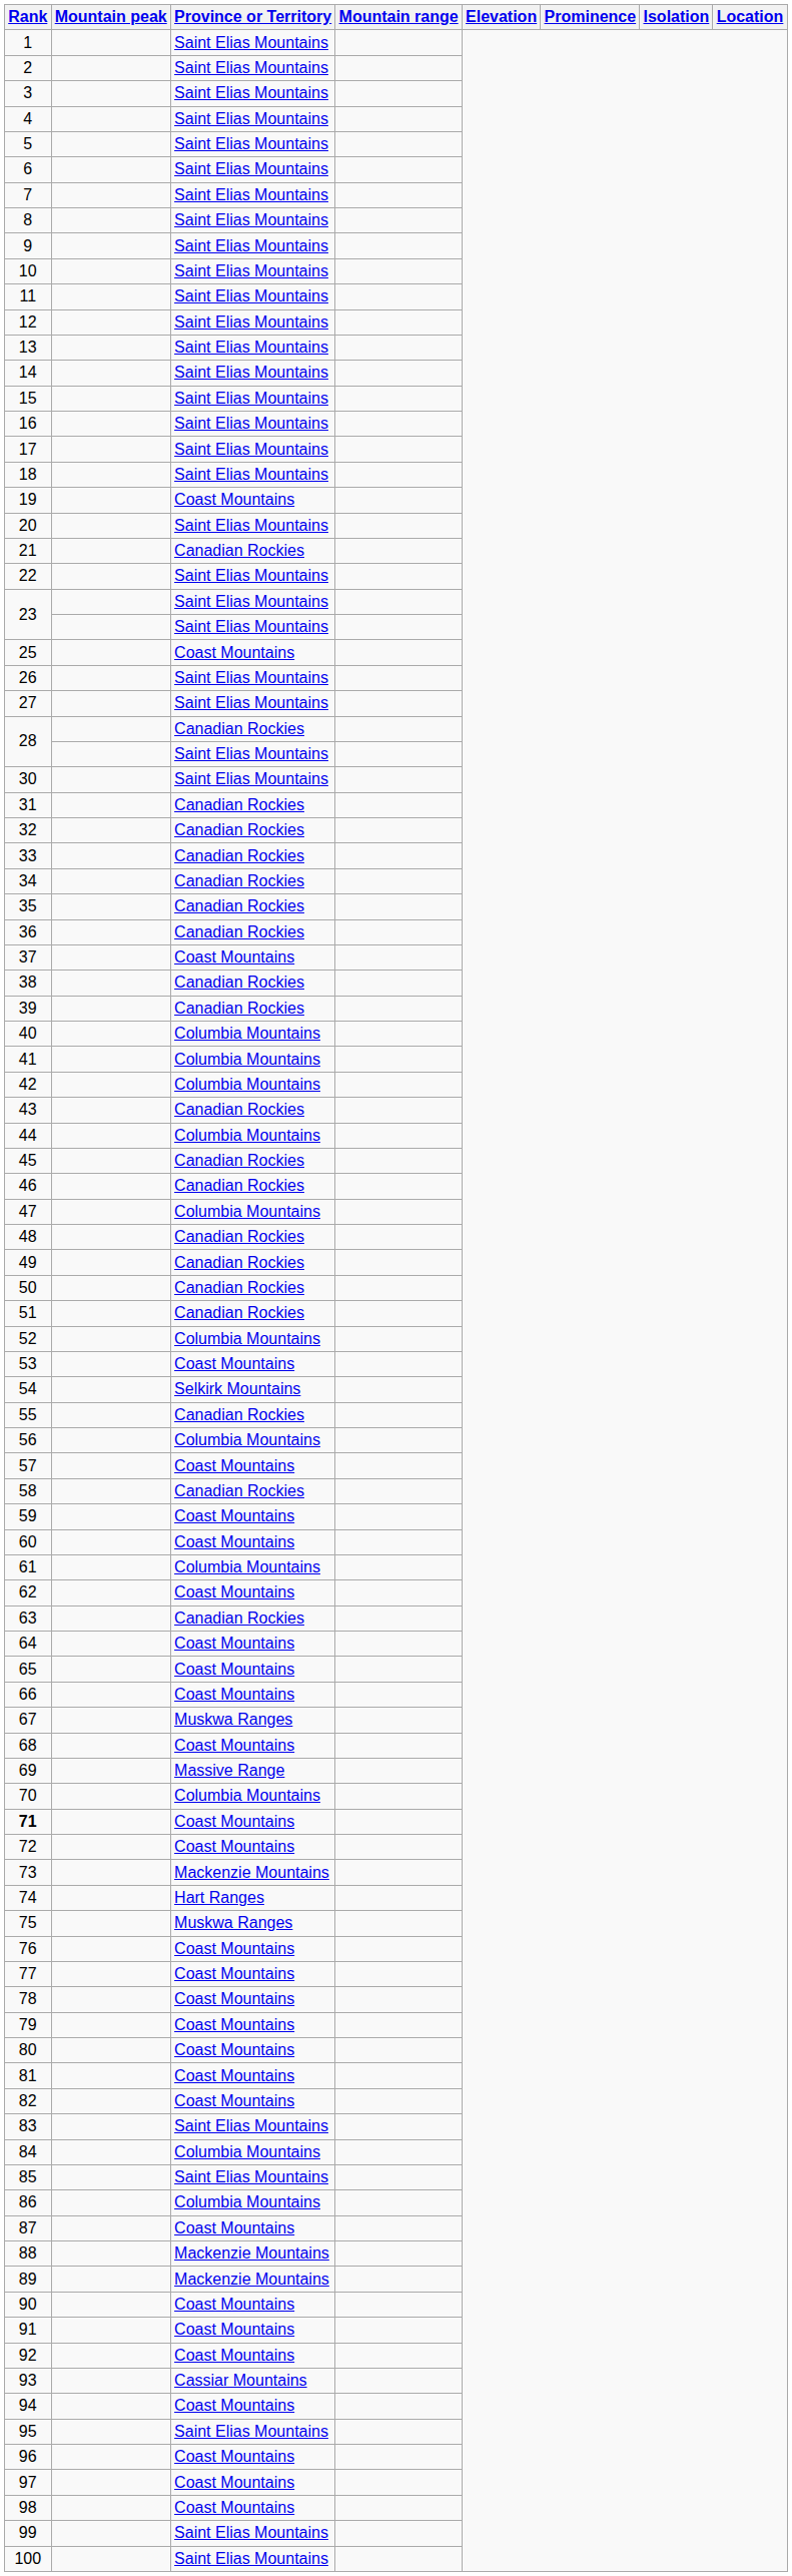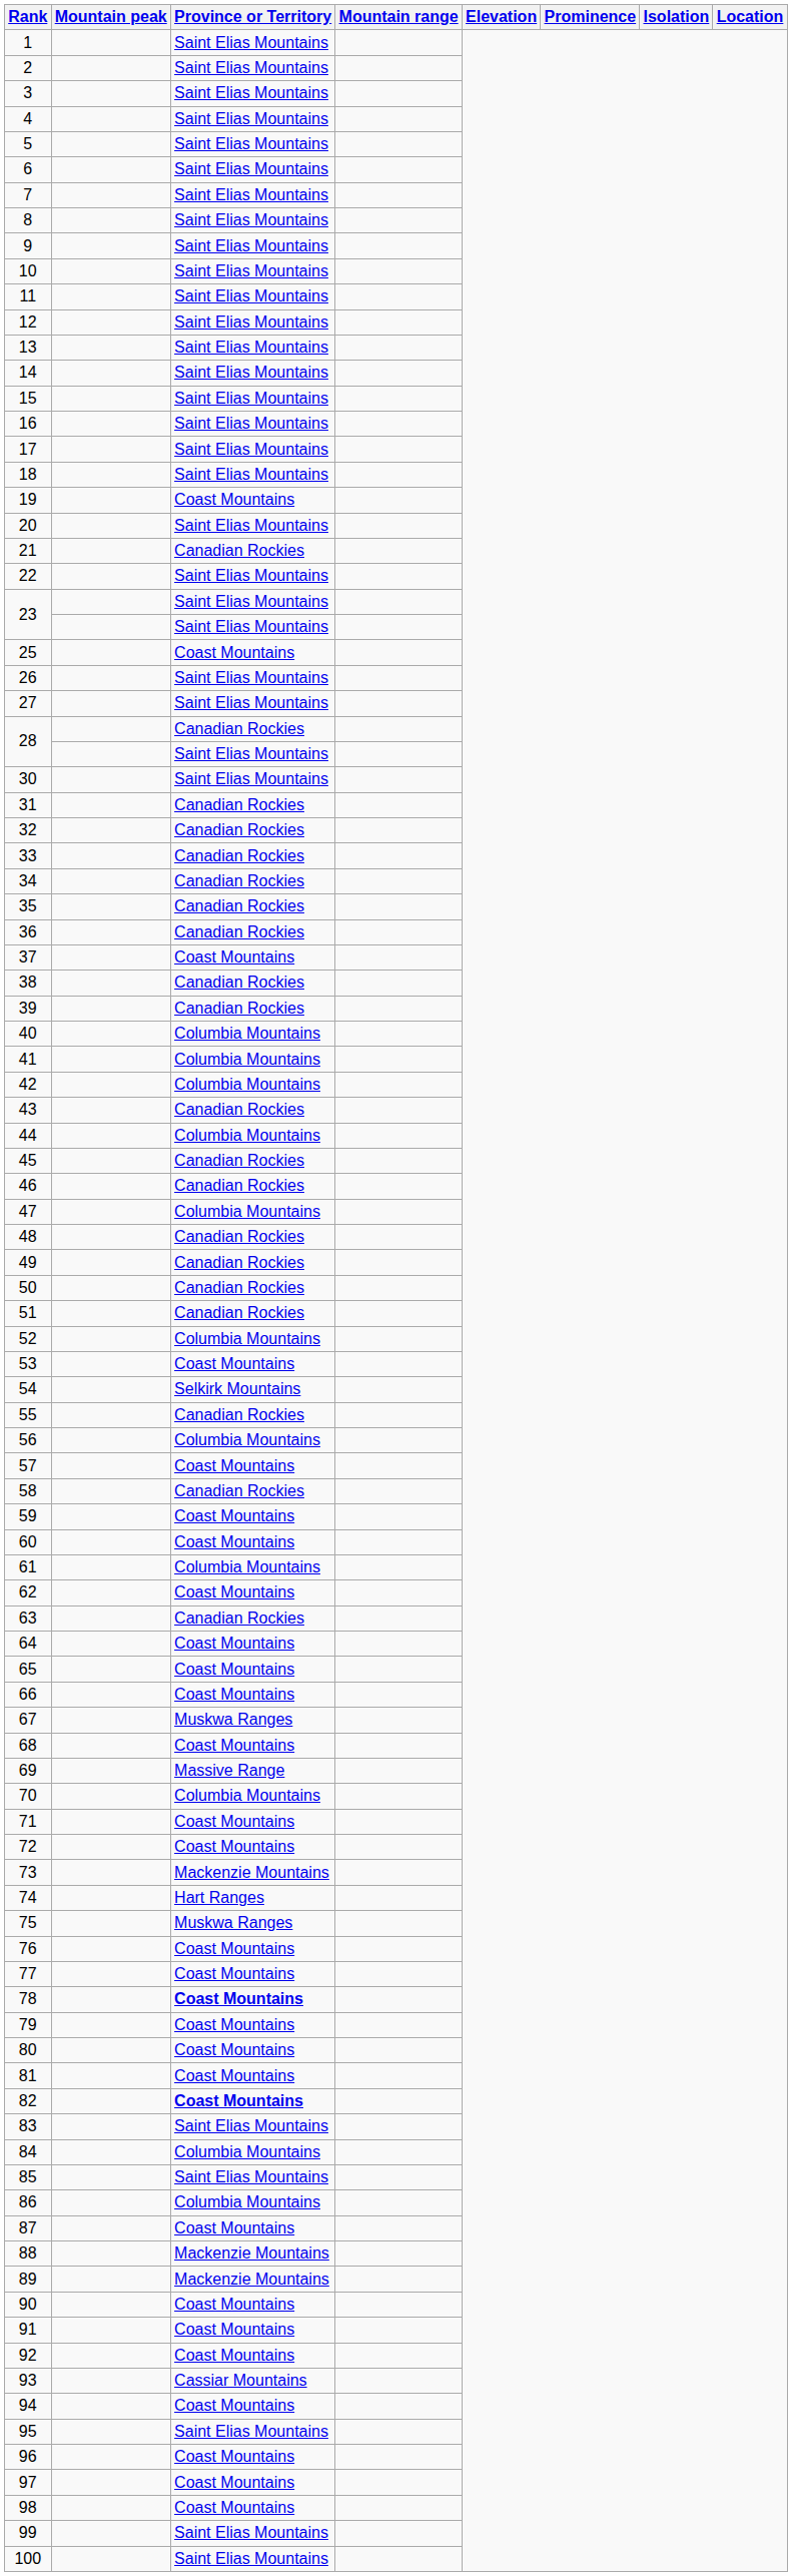71 | Rank: bold -> normal
78 | Province or Territory: normal -> bold
82 | Province or Territory: normal -> bold
